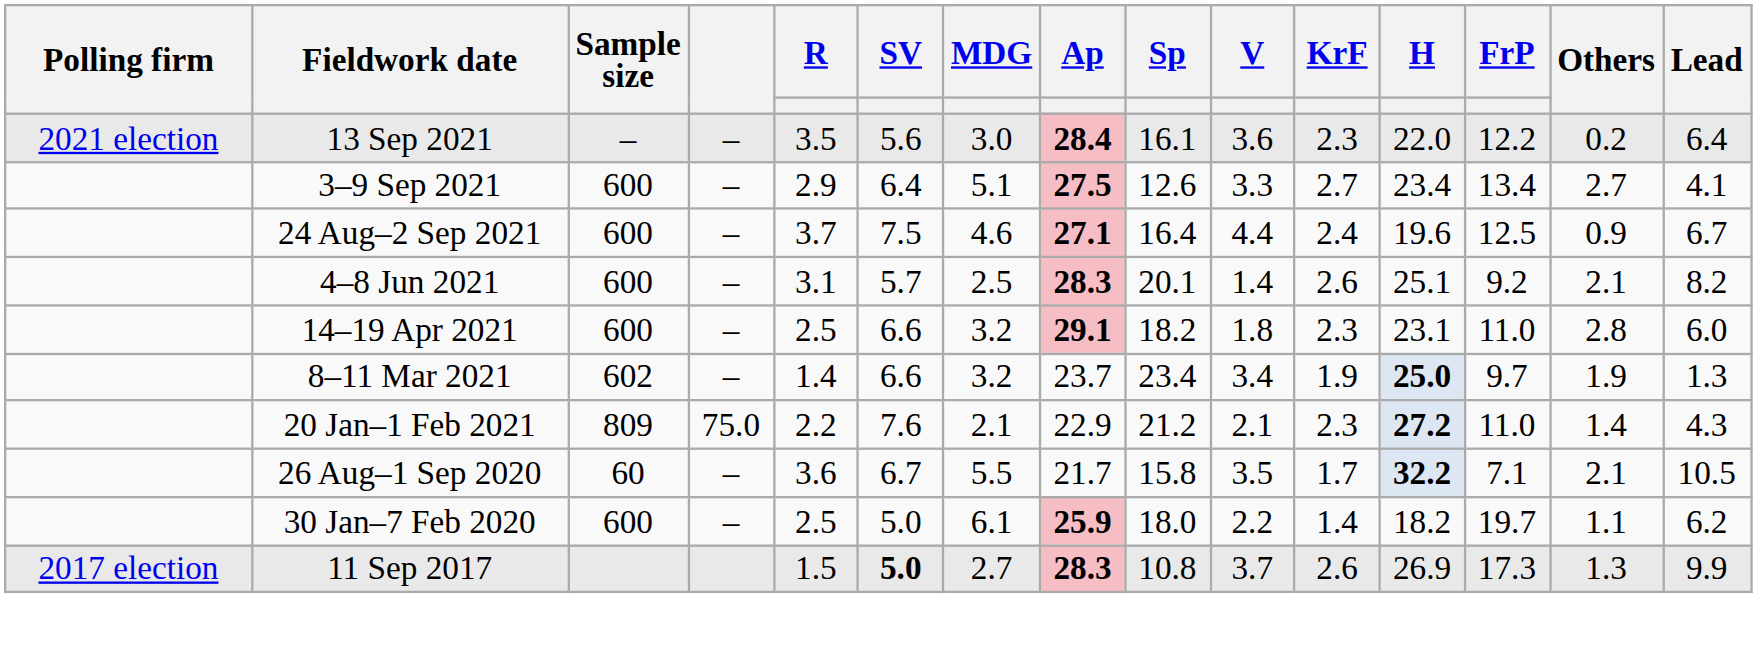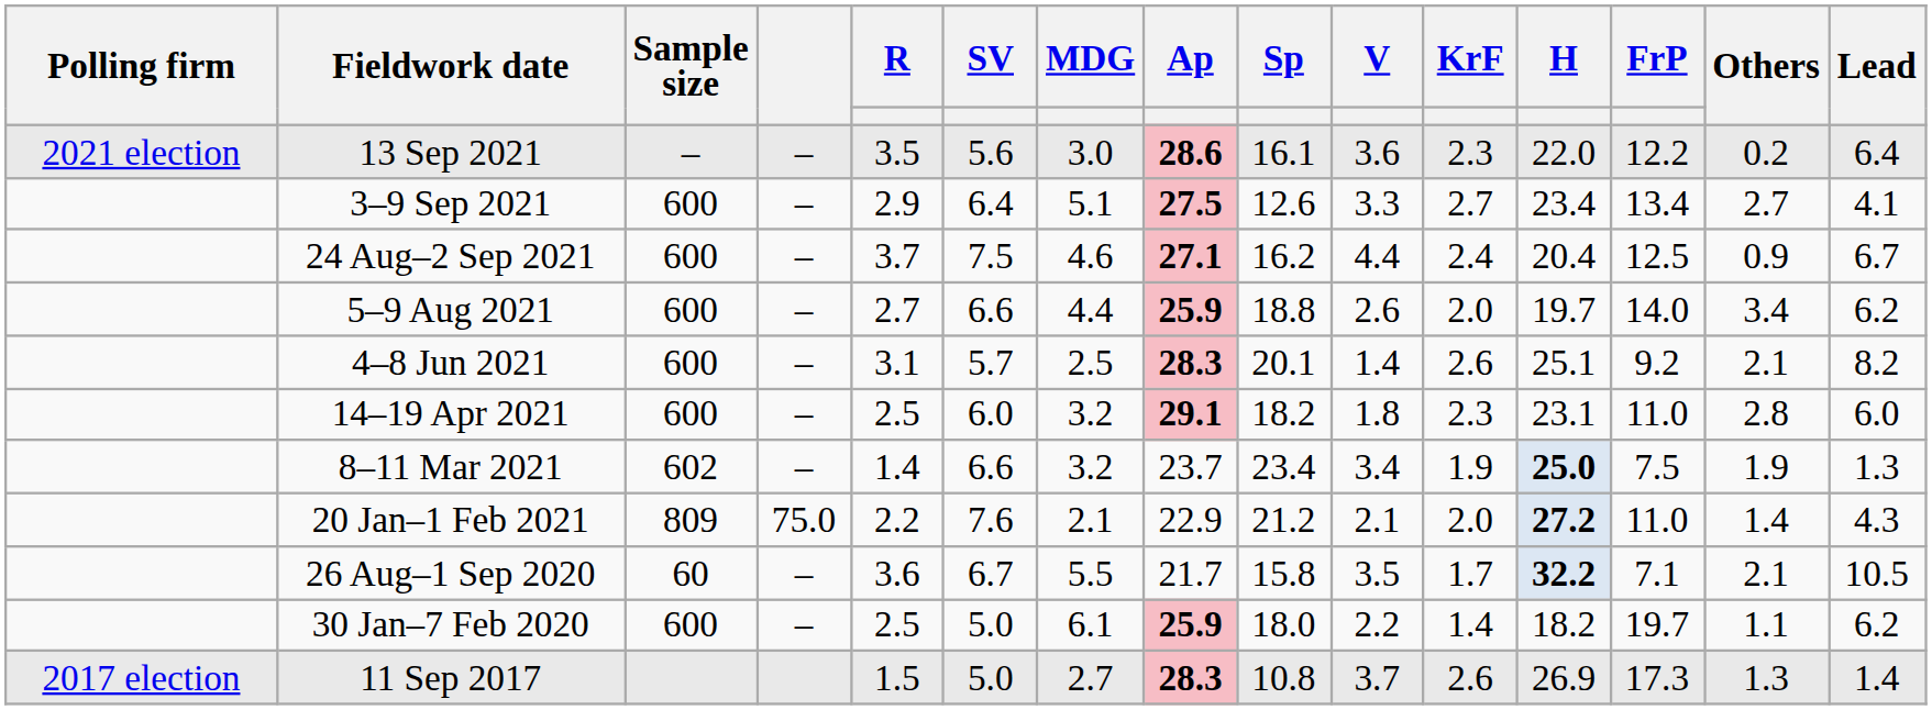13 Sep 2021 | Ap: 28.4 -> 28.6
24 Aug–2 Sep 2021 | Sp: 16.4 -> 16.2
24 Aug–2 Sep 2021 | H: 19.6 -> 20.4
+ row: 5–9 Aug 2021 | 600 | – | 2.7 | 6.6 | 4.4 | 25.9 | 18.8 | 2.6 | 2.0 | 19.7 | 14.0 | 3.4 | 6.2
14–19 Apr 2021 | SV: 6.6 -> 6.0
8–11 Mar 2021 | FrP: 9.7 -> 7.5
20 Jan–1 Feb 2021 | KrF: 2.3 -> 2.0
11 Sep 2017 | SV: bold -> normal
11 Sep 2017 | Lead: 9.9 -> 1.4
